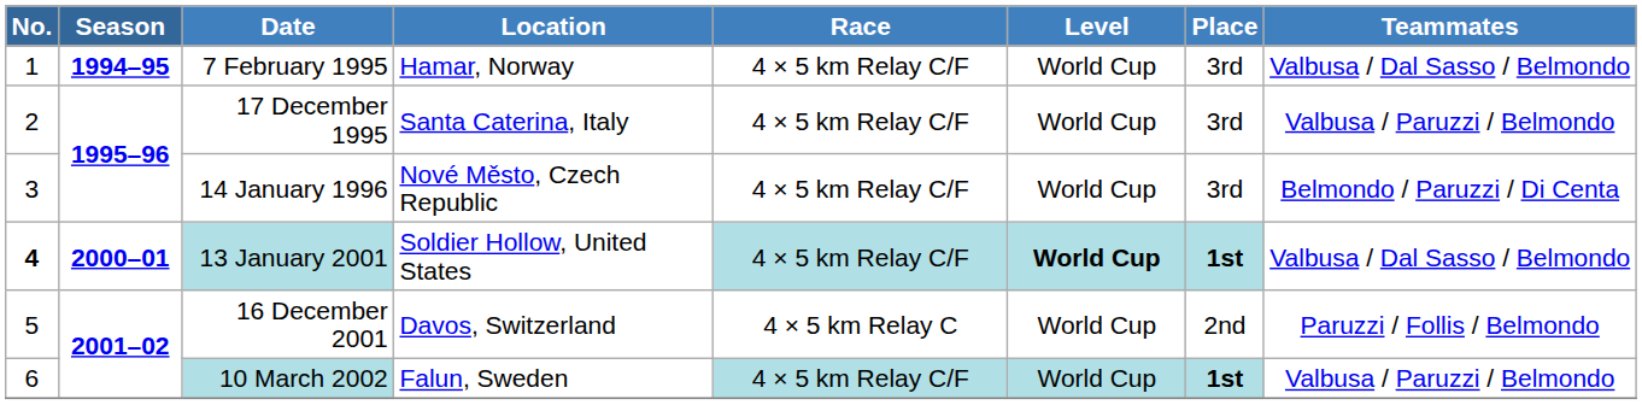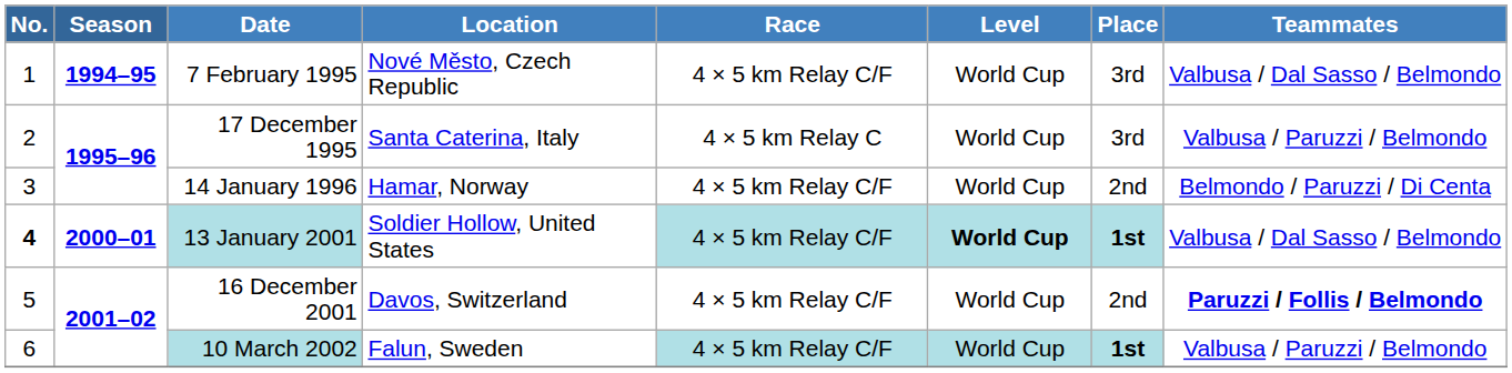7 February 1995 | Location: Hamar, Norway -> Nové Město, Czech Republic
17 December 1995 | Race: 4 × 5 km Relay C/F -> 4 × 5 km Relay C
14 January 1996 | Location: Nové Město, Czech Republic -> Hamar, Norway
14 January 1996 | Place: 3rd -> 2nd
16 December 2001 | Race: 4 × 5 km Relay C -> 4 × 5 km Relay C/F
16 December 2001 | Teammates: normal -> bold
